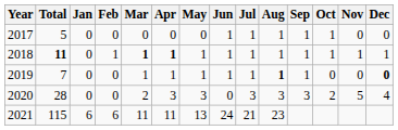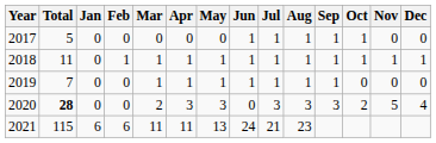2018 | Total: bold -> normal
2018 | Mar: bold -> normal
2018 | Apr: bold -> normal
2019 | Aug: bold -> normal
2019 | Dec: bold -> normal
2020 | Total: normal -> bold
